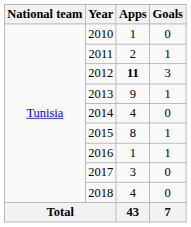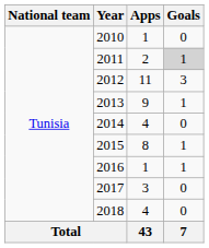2011 | Goals: no background -> lightgrey background
2012 | Apps: bold -> normal
